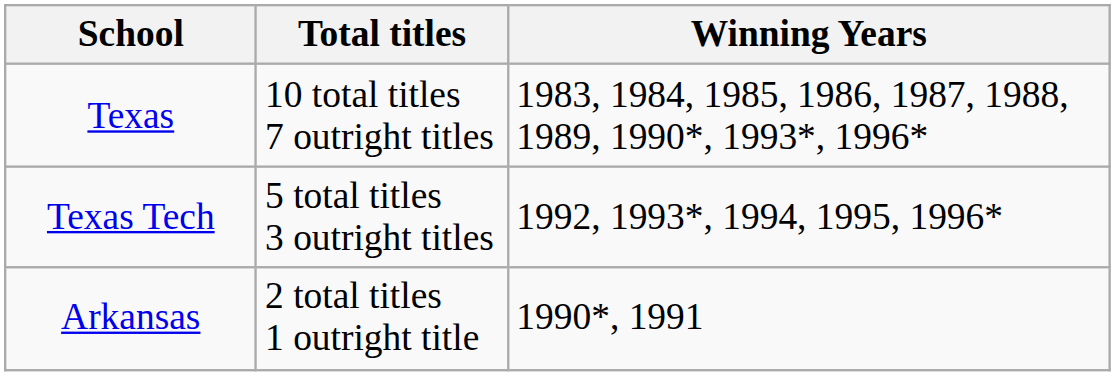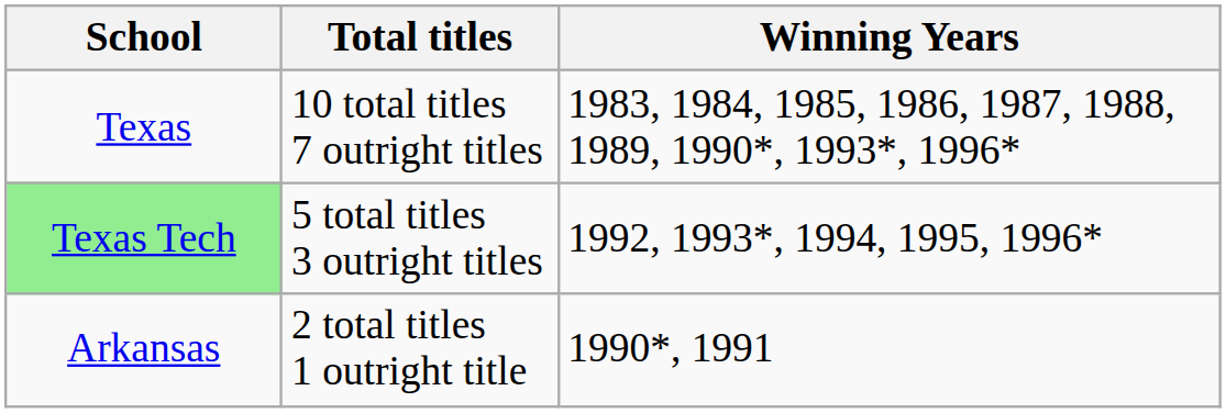row 3 | School: no background -> lightgreen background
